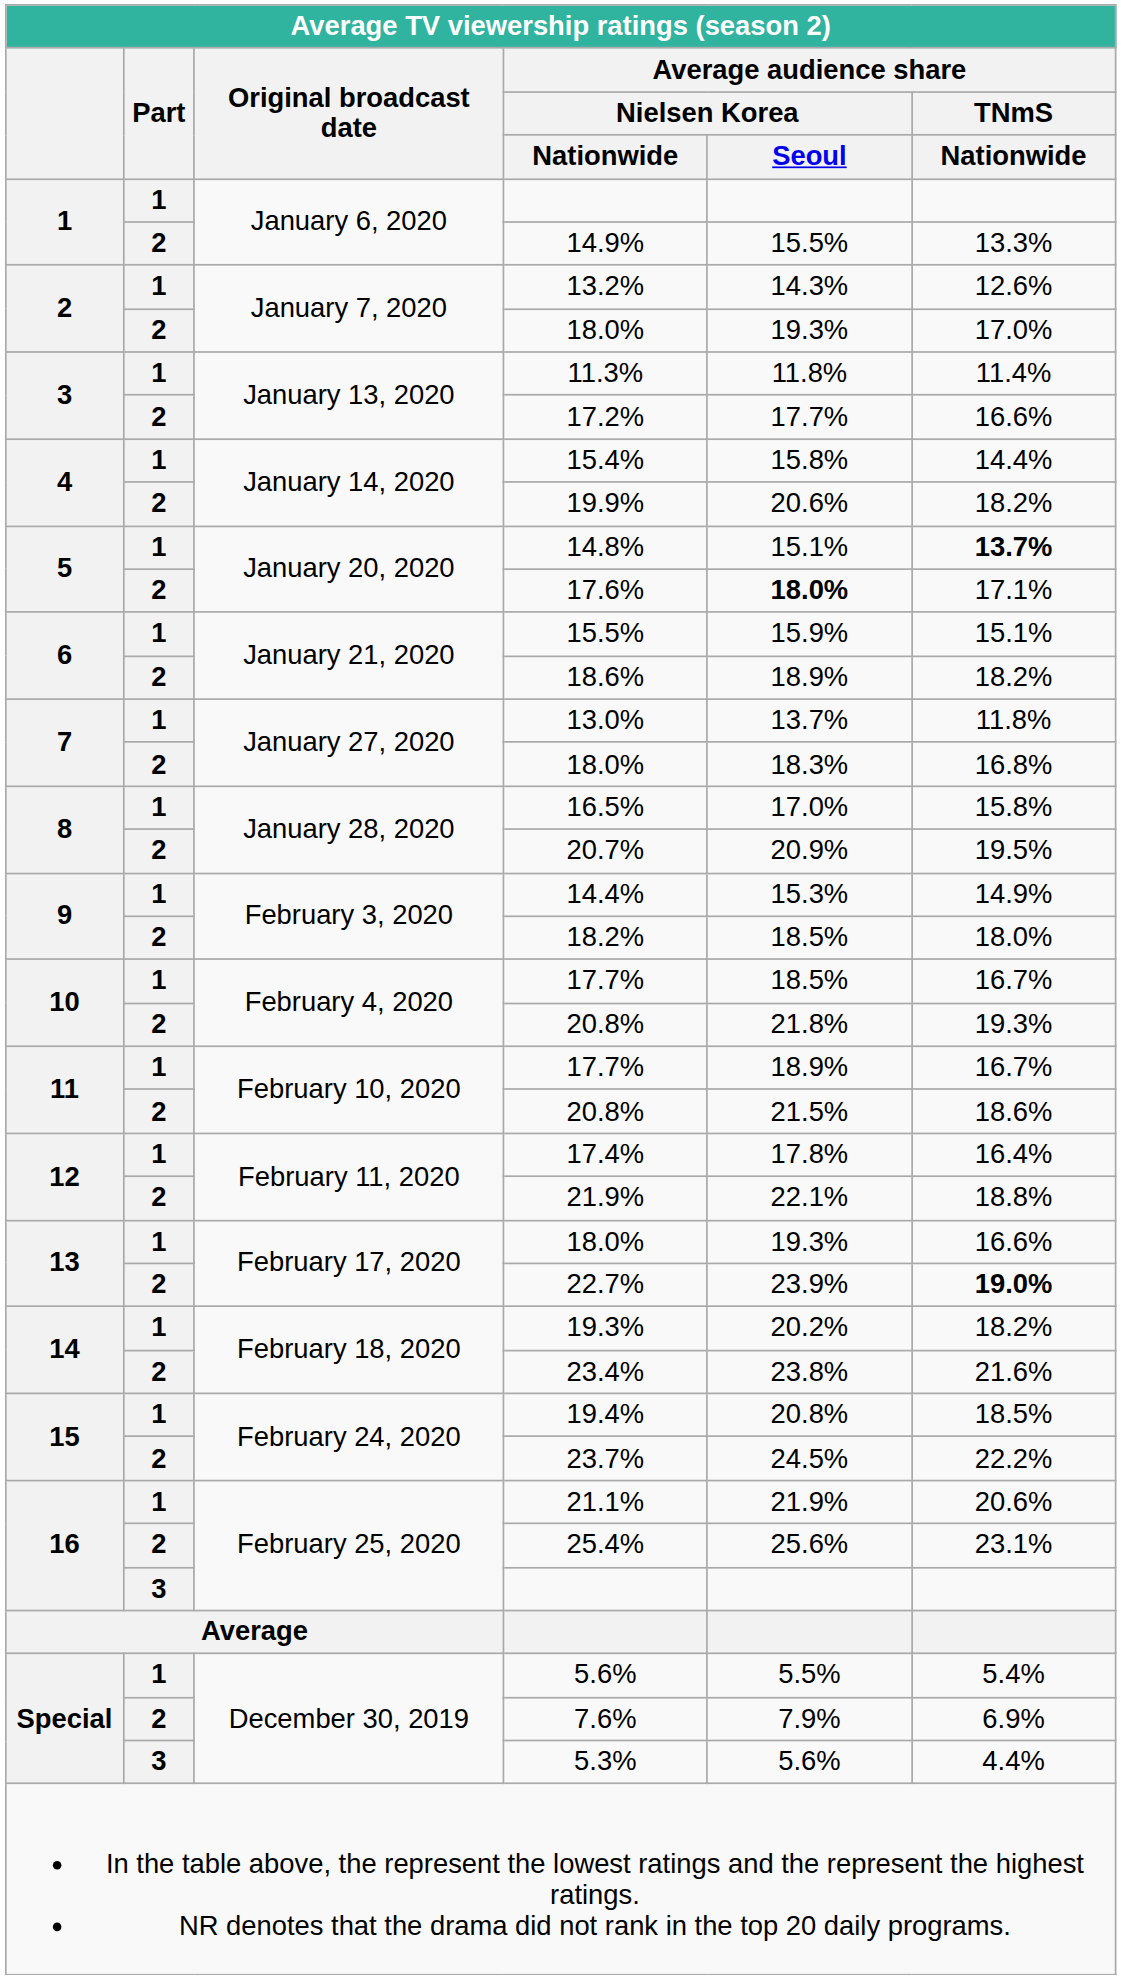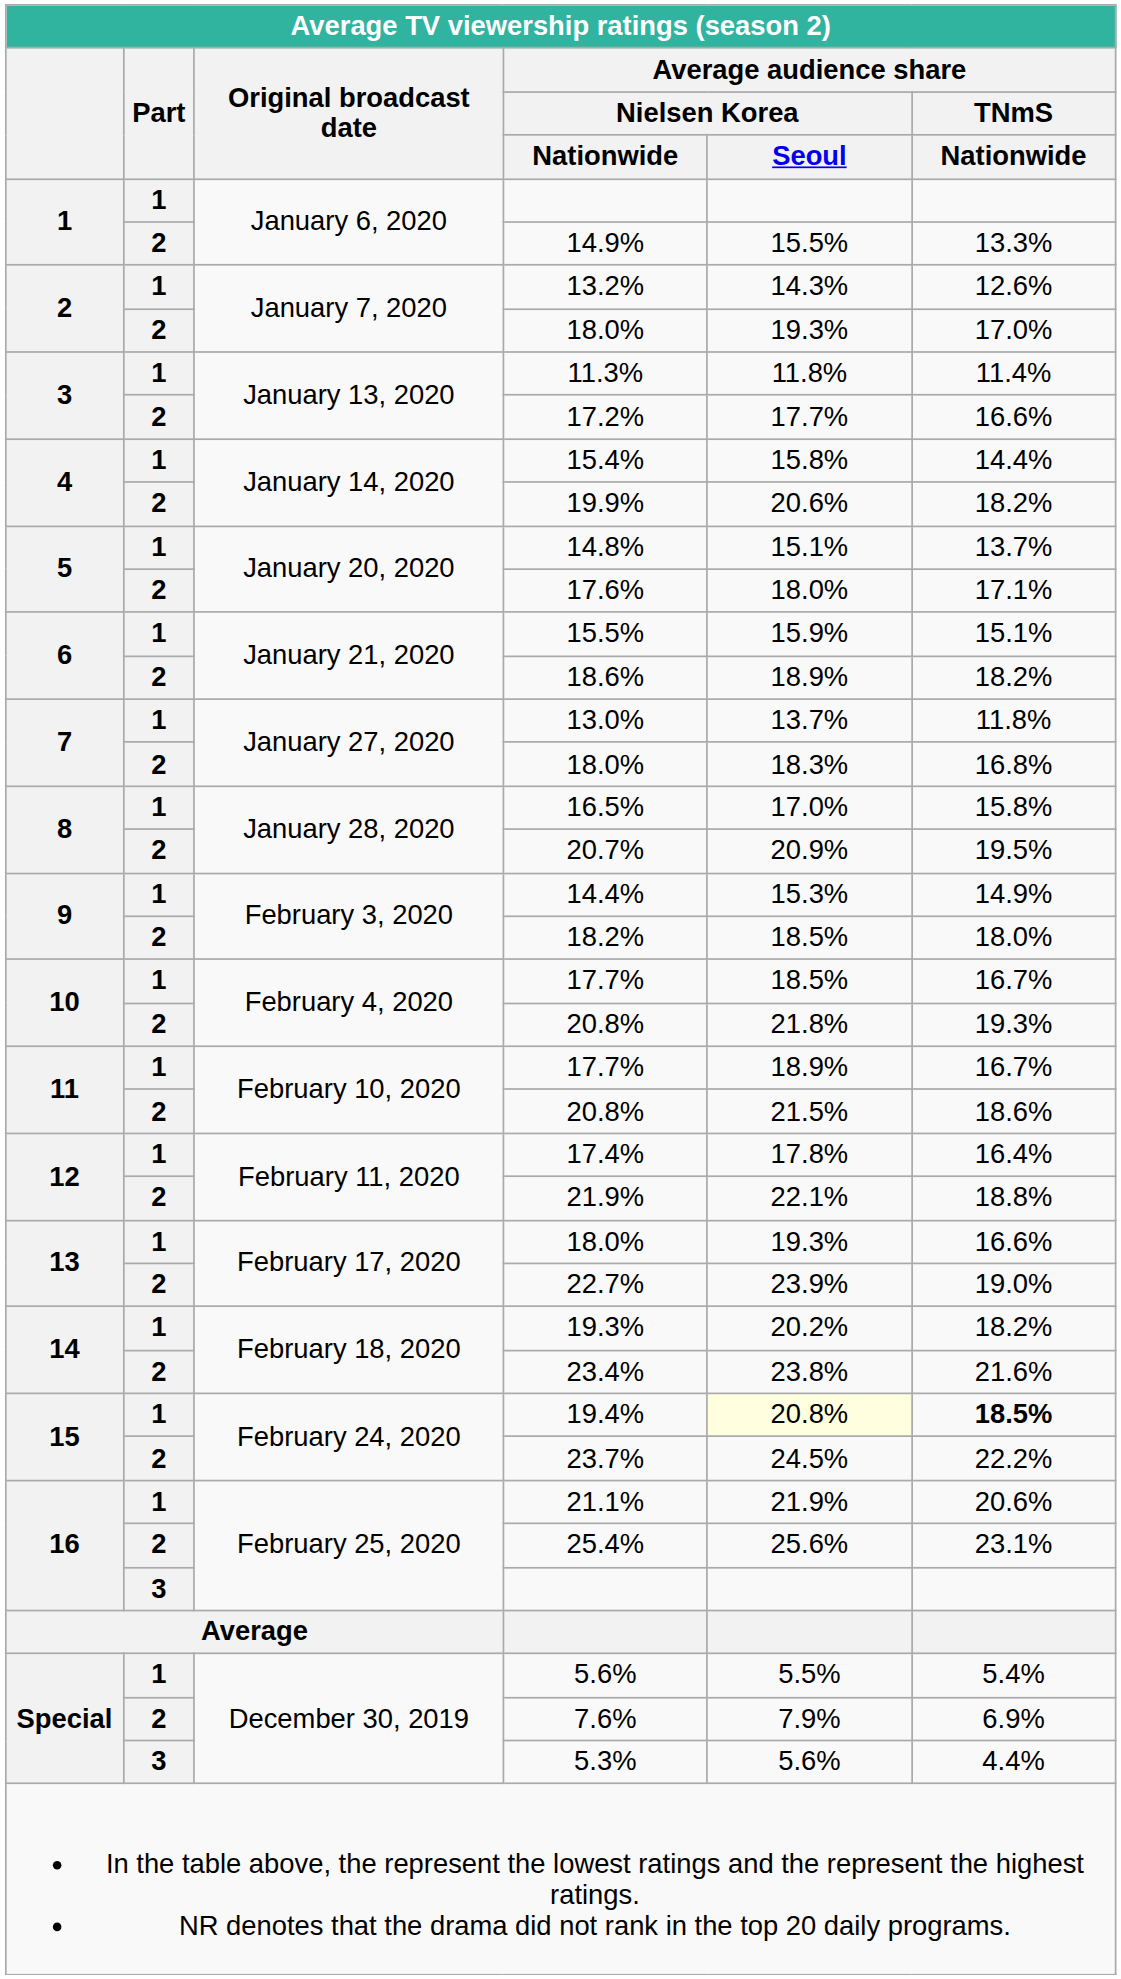14.8% | Average audience share / TNmS / Nationwide: bold -> normal
17.6% | Average audience share / Nielsen Korea / Seoul: bold -> normal
22.7% | Average audience share / TNmS / Nationwide: bold -> normal
19.4% | Average audience share / Nielsen Korea / Seoul: no background -> lightyellow background
19.4% | Average audience share / TNmS / Nationwide: normal -> bold
